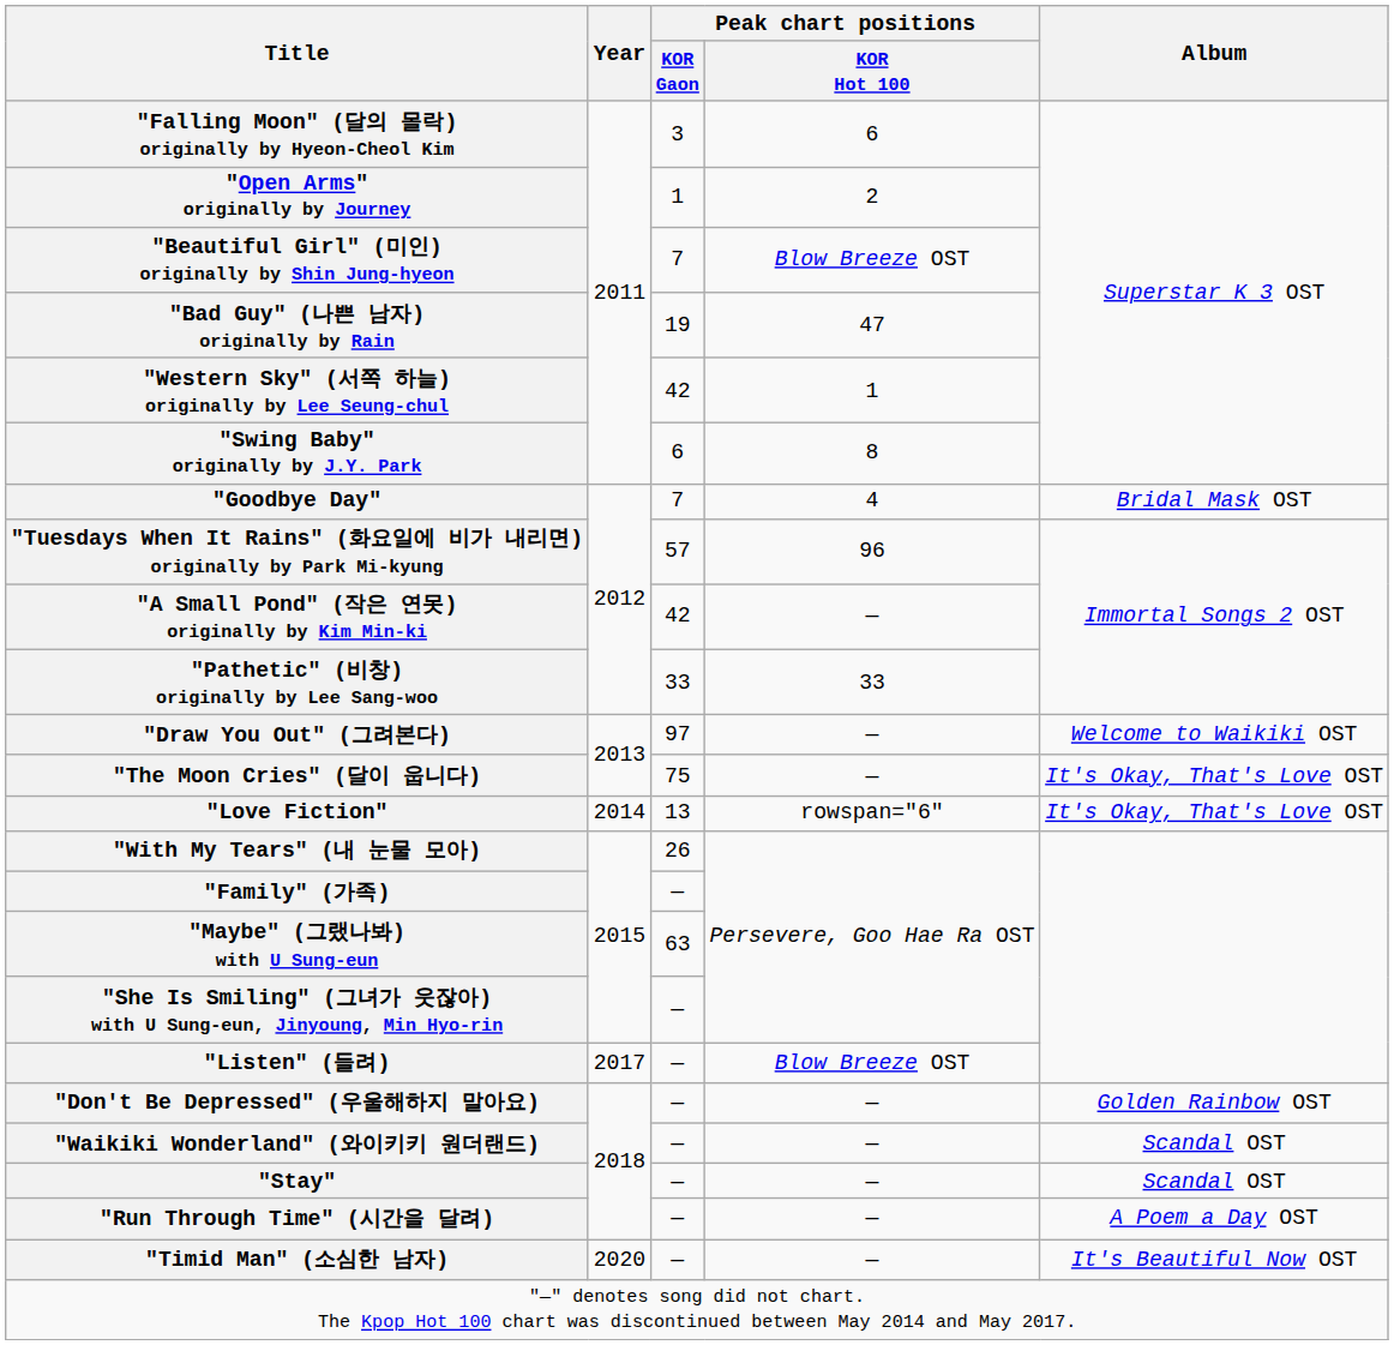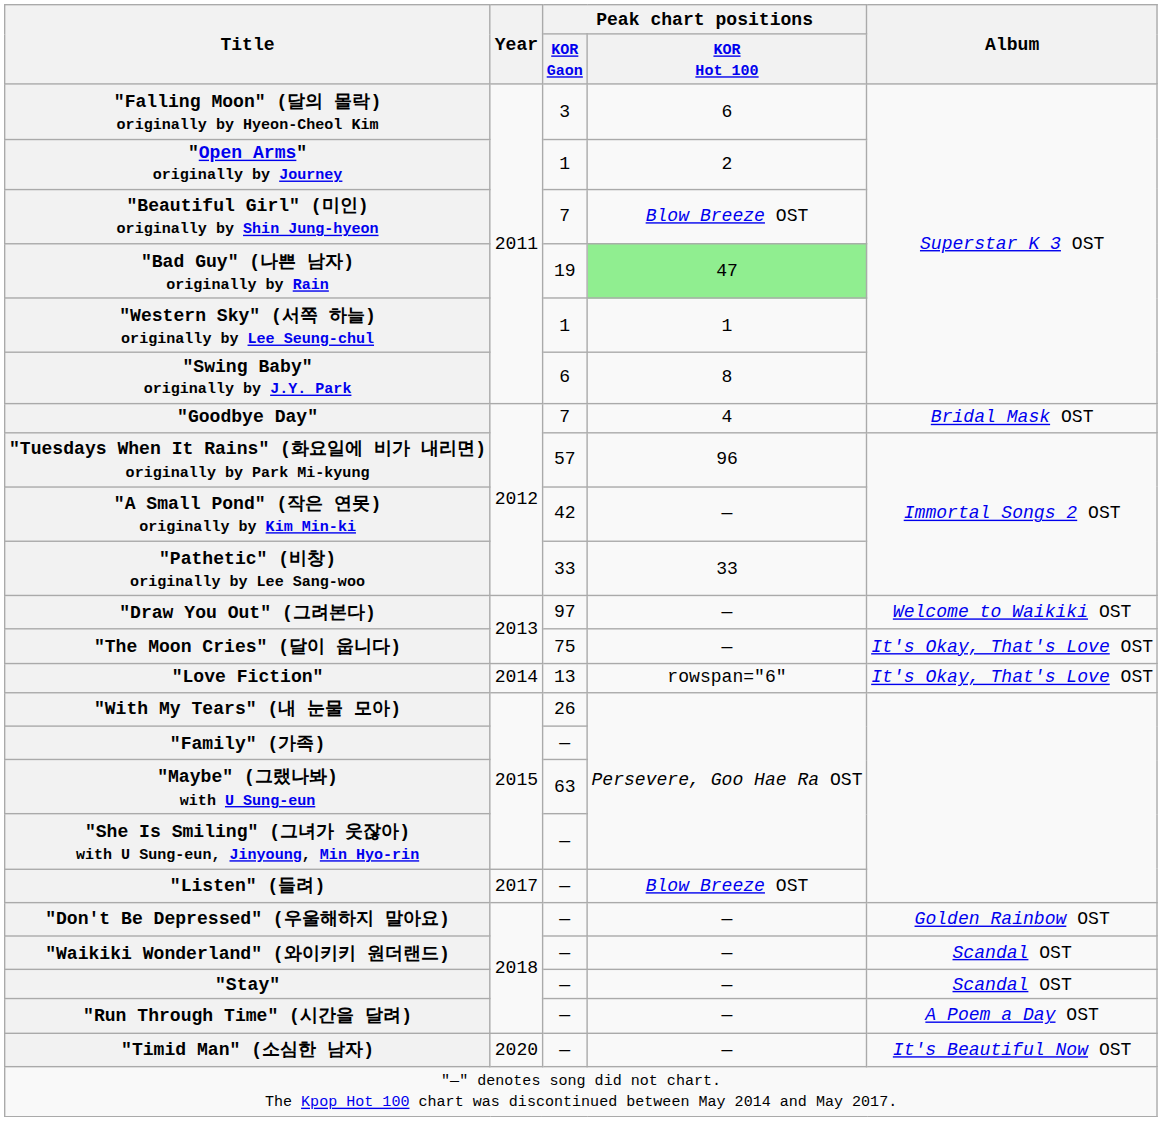"Bad Guy" (나쁜 남자) originally by Rain | Peak chart positions / KOR Hot 100: no background -> lightgreen background
"Western Sky" (서쪽 하늘) originally by Lee Seung-chul | Peak chart positions / KOR Gaon: 42 -> 1
